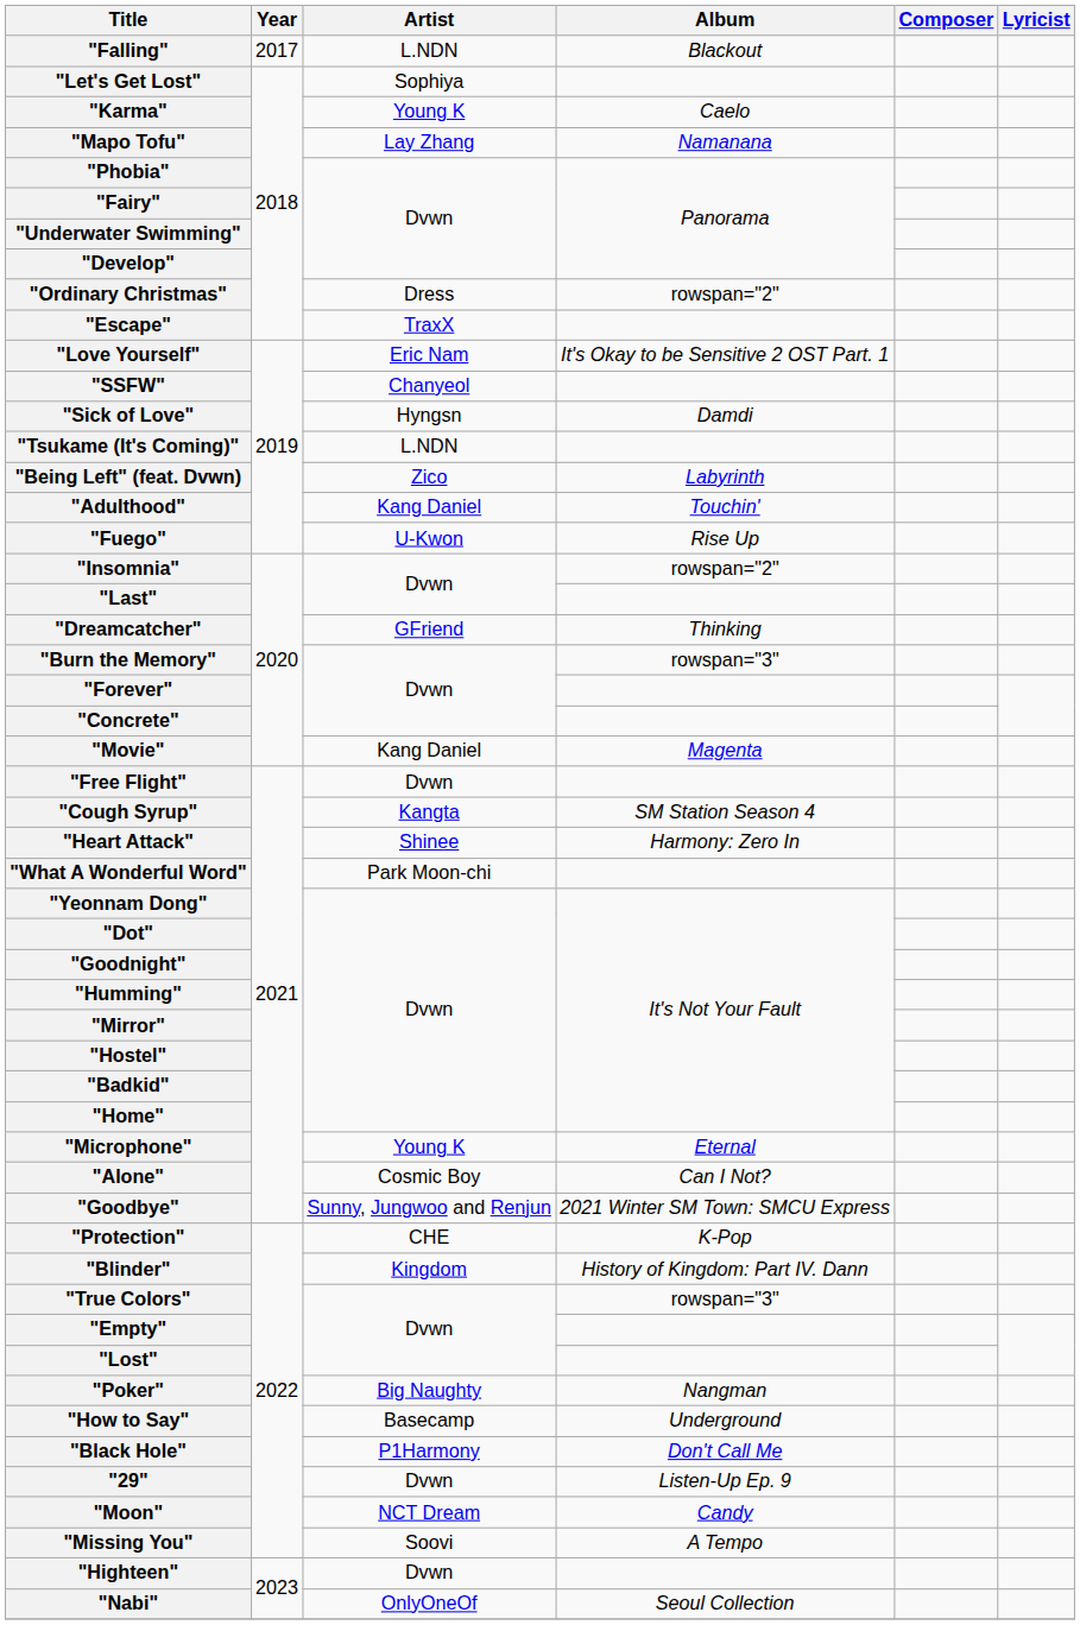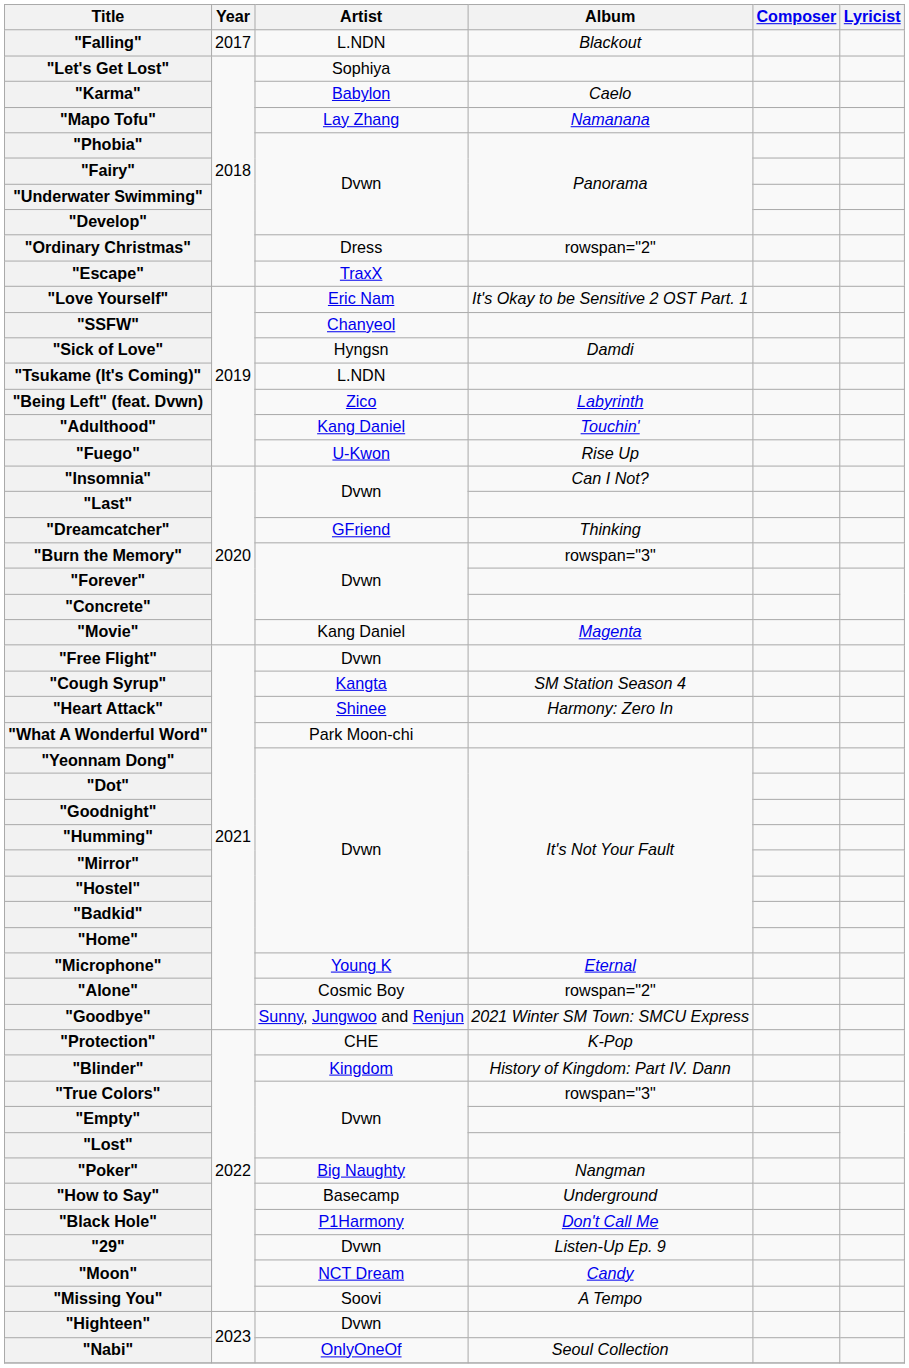"Karma" | Artist: Young K -> Babylon
"Insomnia" | Album: rowspan="2" -> Can I Not?
"Alone" | Album: Can I Not? -> rowspan="2"
